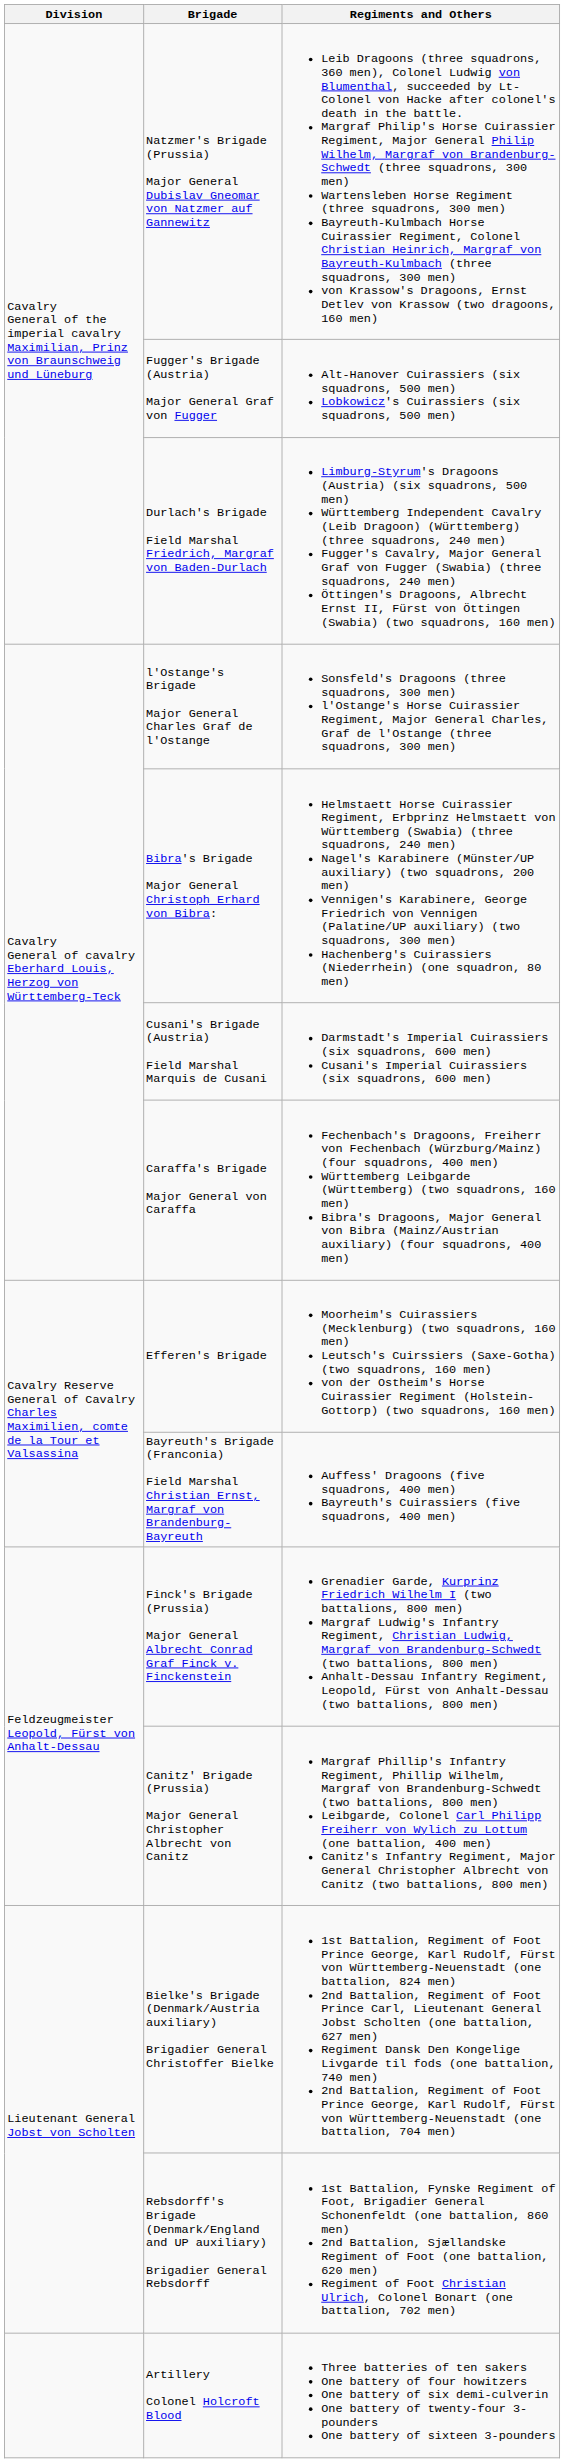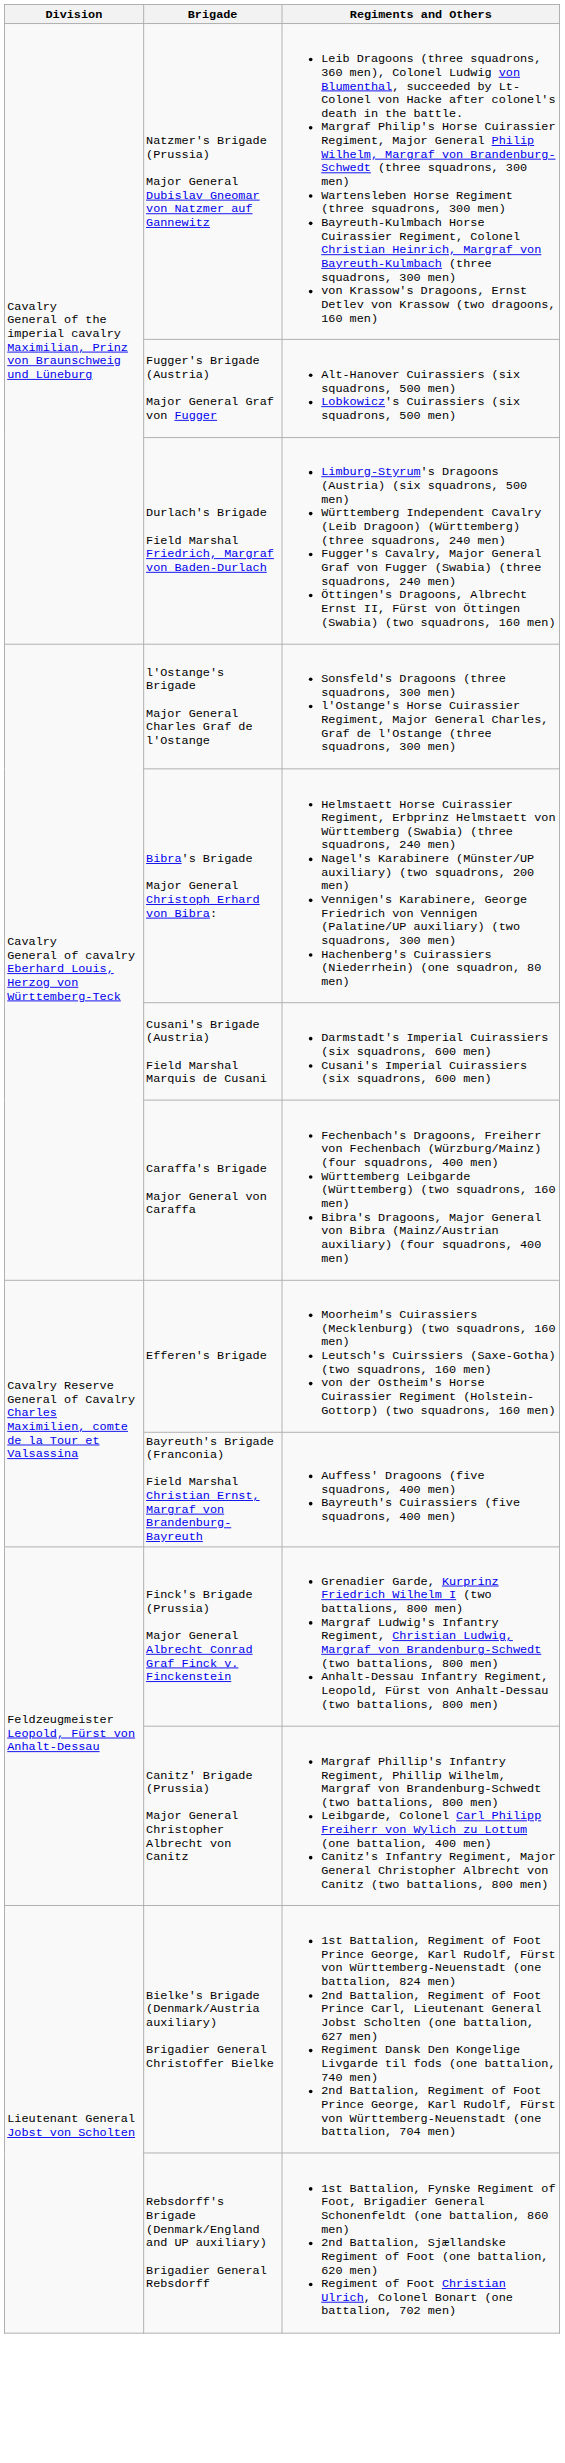- row: Artillery Colonel Holcroft Blood | Three batteries of ten sakers One battery of four howitzers One battery of six demi-culverin One battery of twenty-four 3-pounders One battery of sixteen 3-pounders
